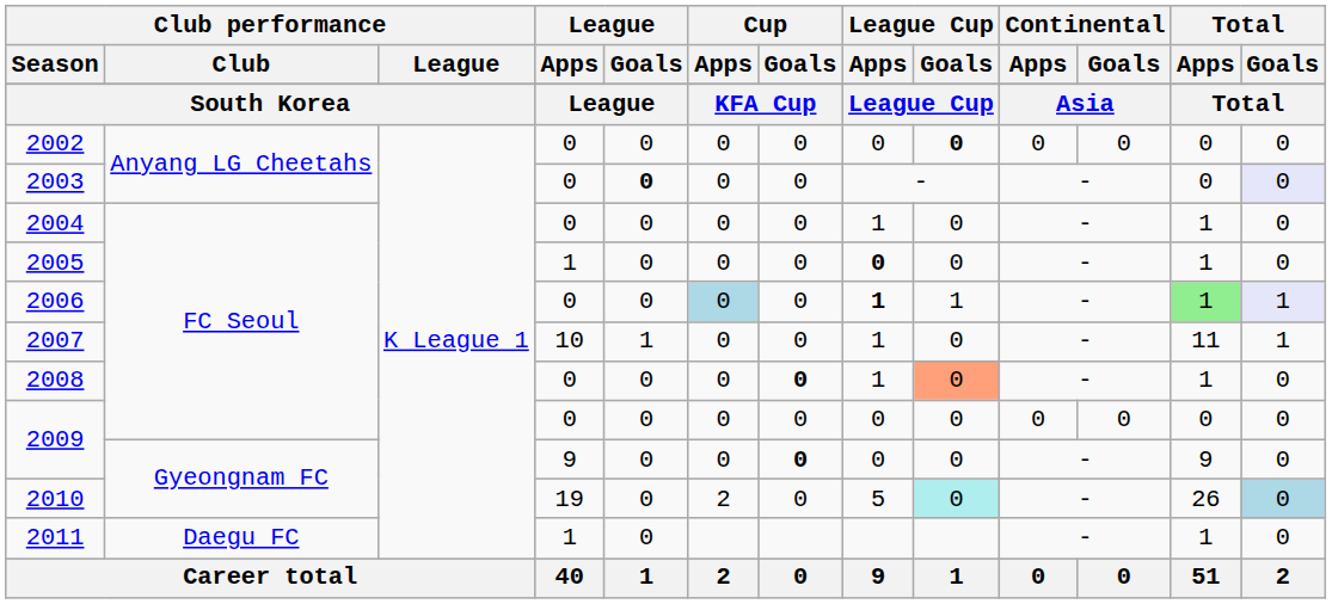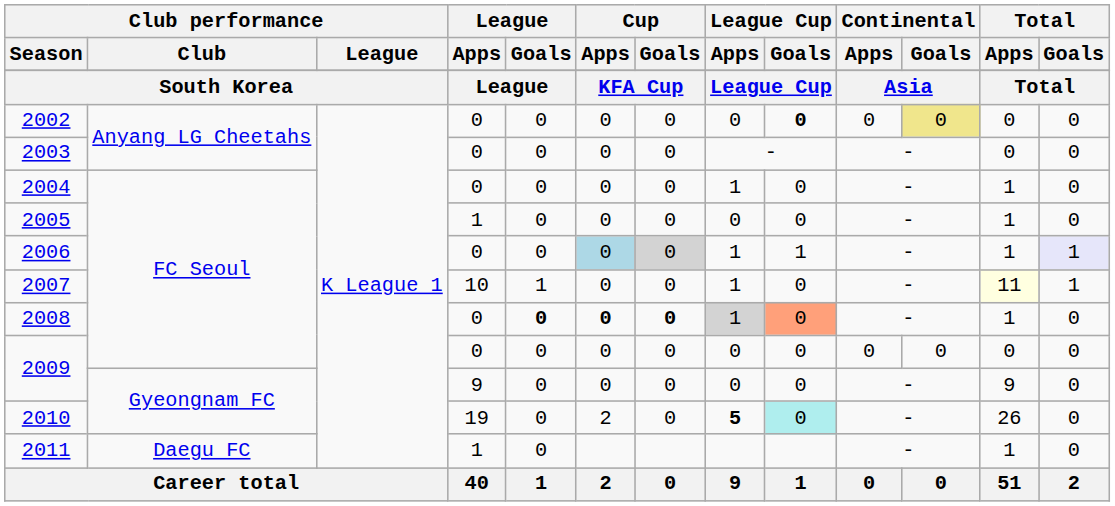2002 | Continental / Goals: no background -> khaki background
2003 | League / Goals: bold -> normal
2003 | Total / Goals: lavender background -> no background
2005 | League Cup / Apps: bold -> normal
2006 | Cup / Goals: no background -> lightgrey background
2006 | League Cup / Apps: bold -> normal
2006 | Total / Apps: lightgreen background -> no background
2007 | Total / Apps: no background -> lightyellow background
2008 | League / Goals: normal -> bold
2008 | Cup / Apps: normal -> bold
2008 | League Cup / Apps: no background -> lightgrey background
2009 / 9 | Cup / Goals: bold -> normal
2010 | League Cup / Apps: normal -> bold
2010 | Total / Goals: lightblue background -> no background
